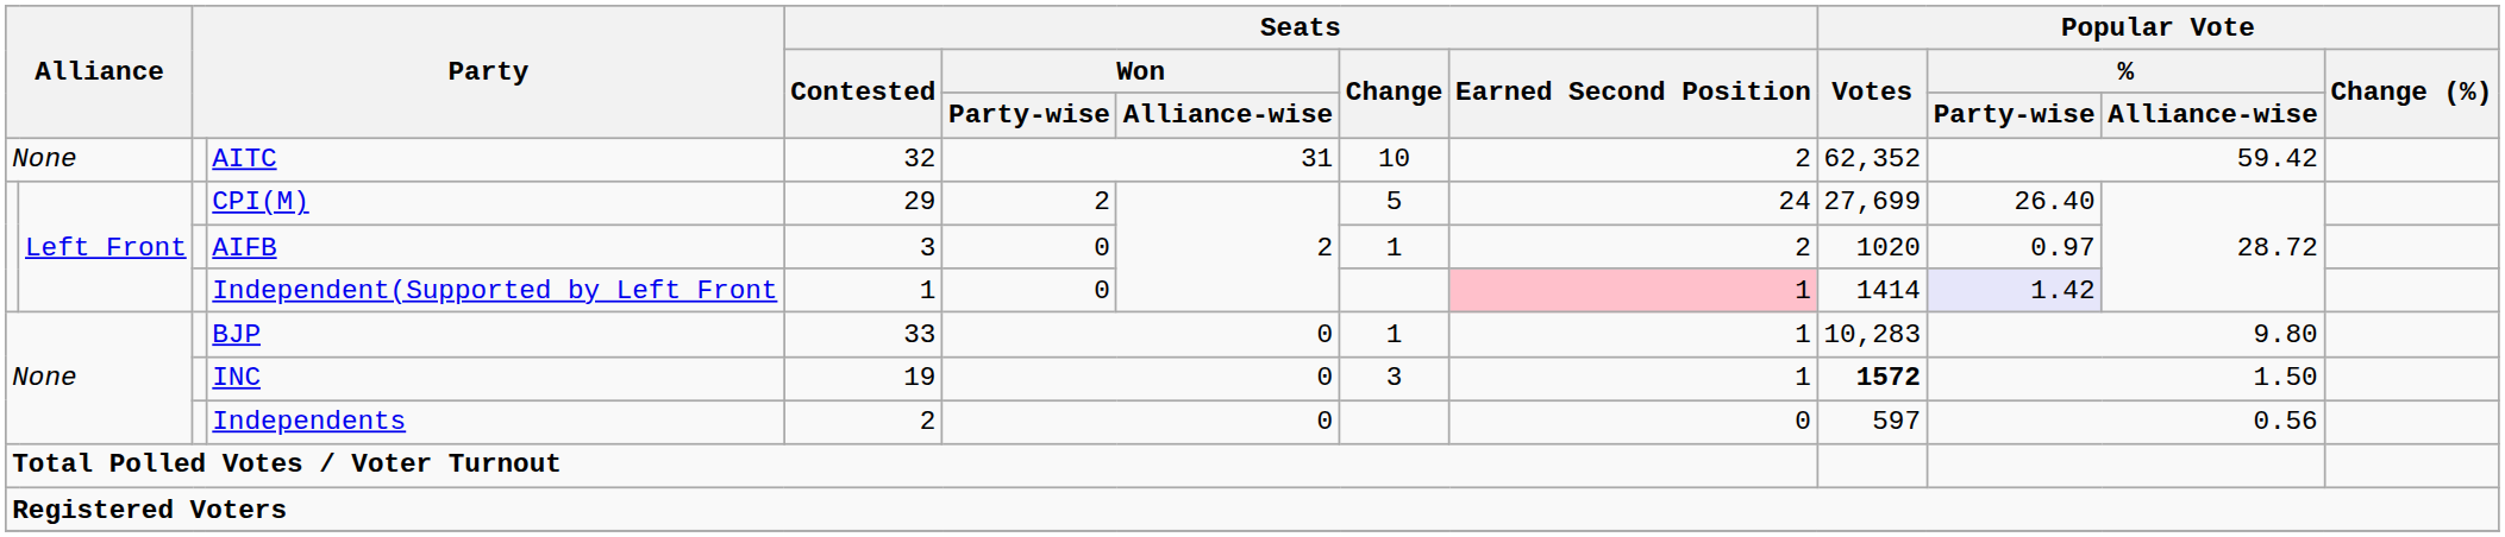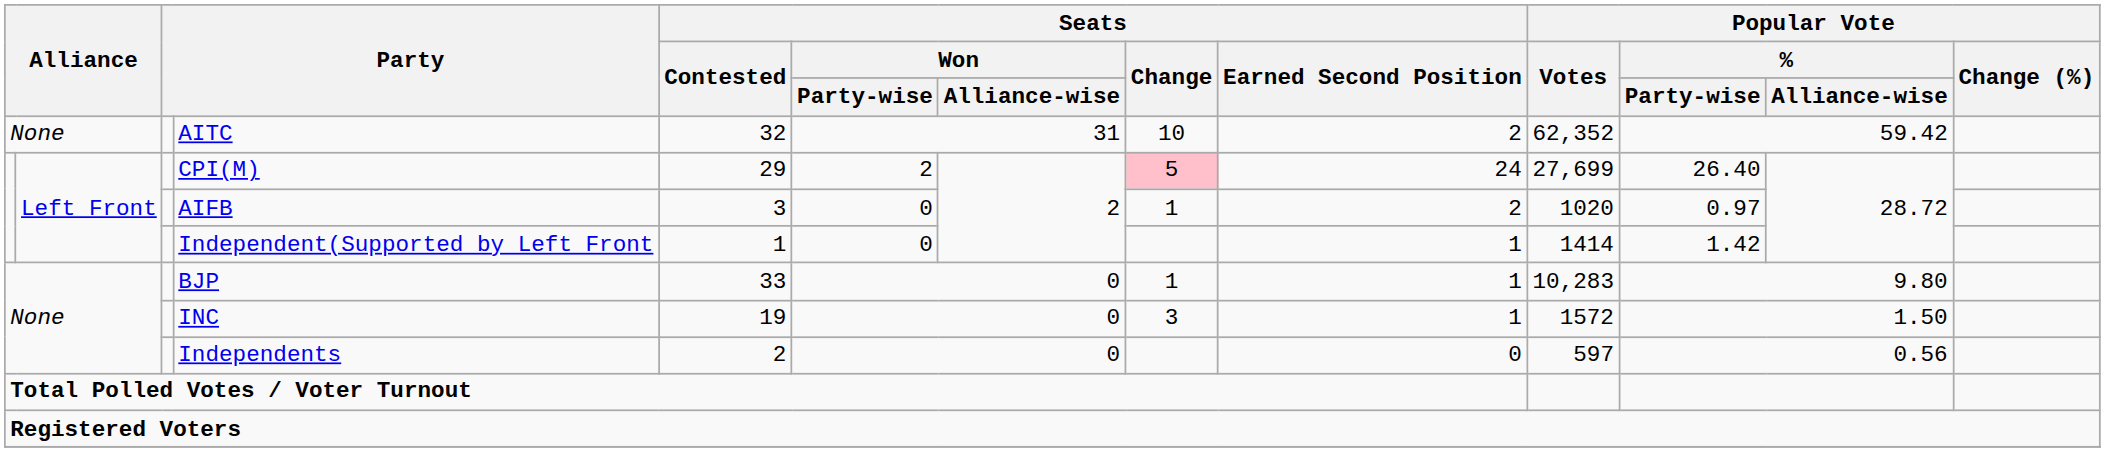CPI(M) | Seats / Change: no background -> pink background
Independent(Supported by Left Front | Seats / Earned Second Position: pink background -> no background
Independent(Supported by Left Front | Popular Vote / % / Party-wise: lavender background -> no background
INC | Popular Vote / Votes: bold -> normal
